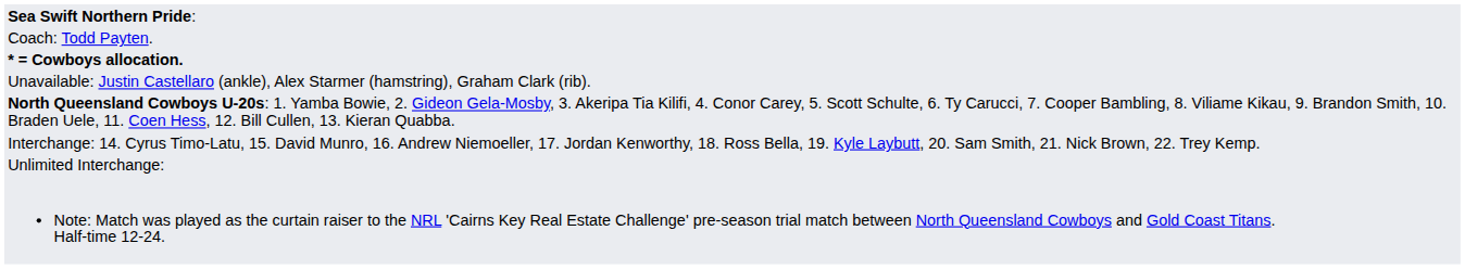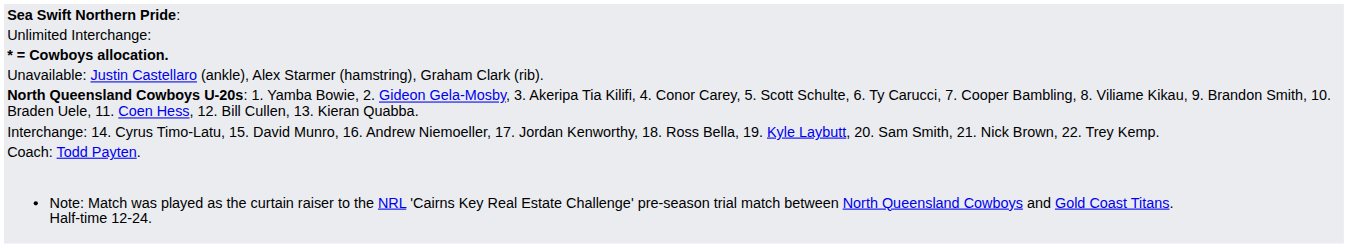row 2 | column 1: Coach: Todd Payten. -> Unlimited Interchange:
row 7 | column 1: Unlimited Interchange: -> Coach: Todd Payten.
